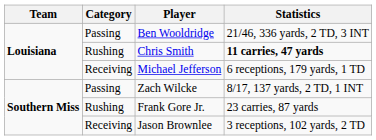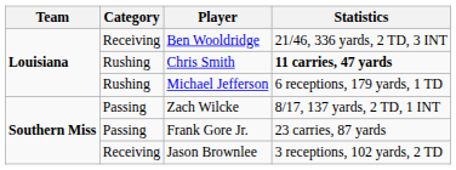Ben Wooldridge | Category: Passing -> Receiving
Michael Jefferson | Category: Receiving -> Rushing
Frank Gore Jr. | Category: Rushing -> Passing
